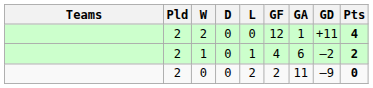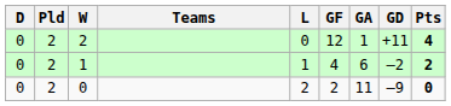columns swapped: Teams <-> D
